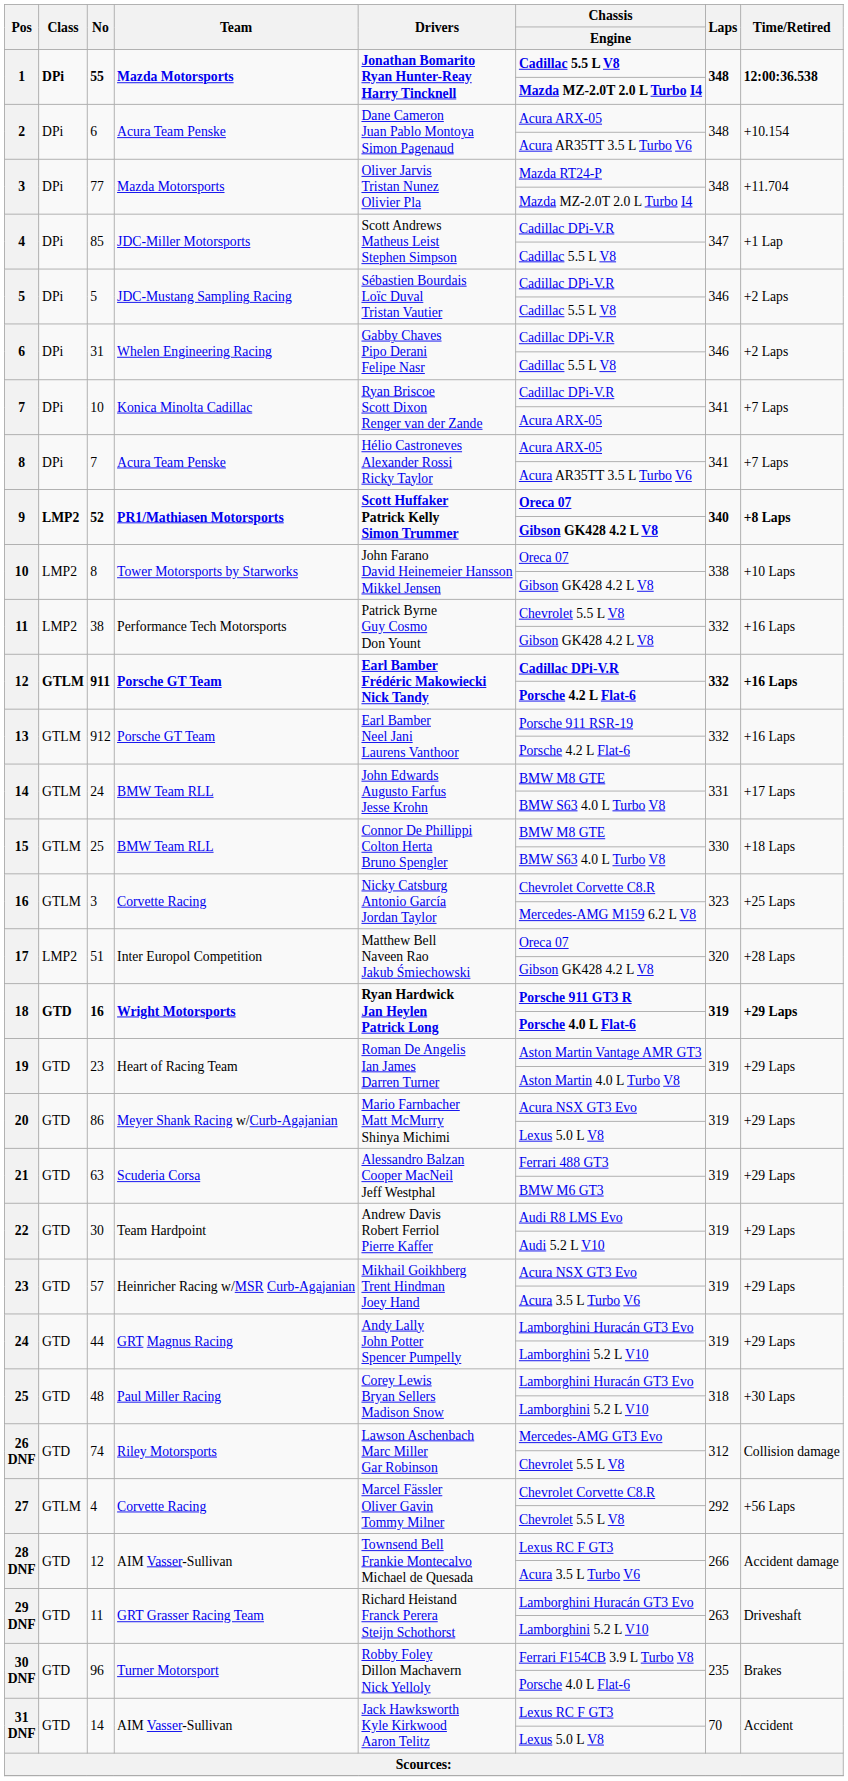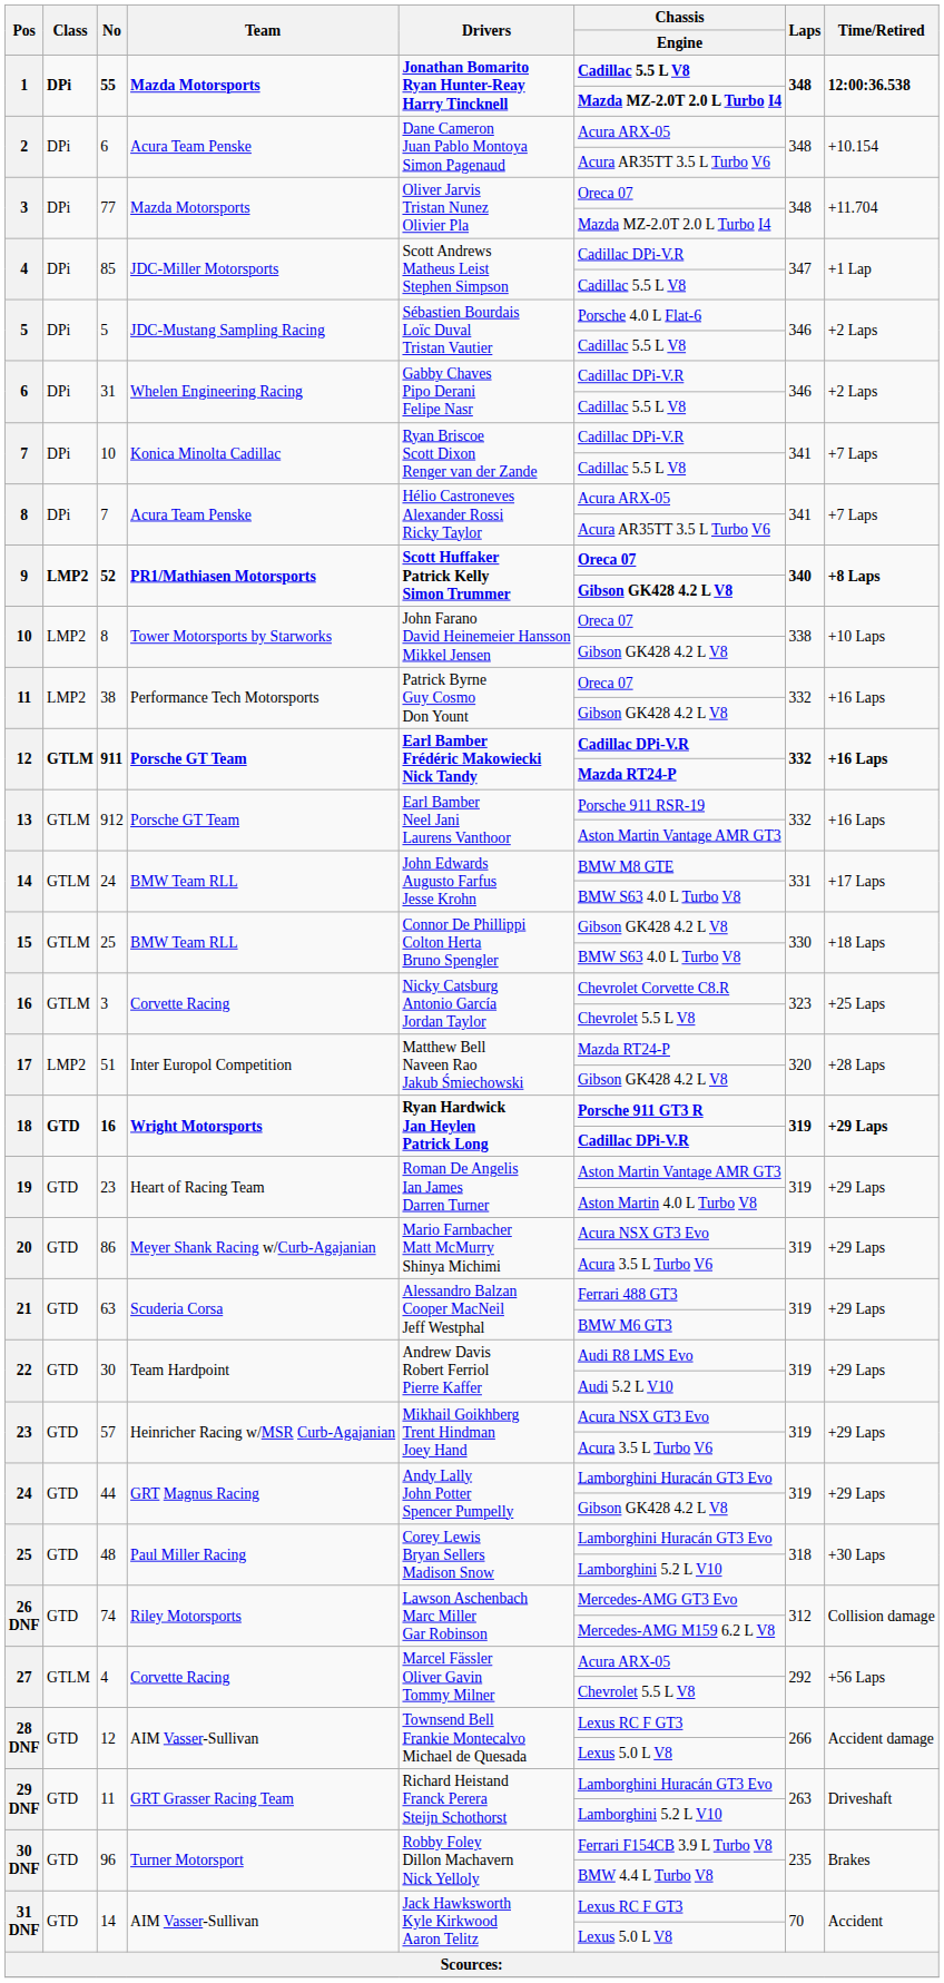row 7 | Chassis / Engine: Mazda RT24-P -> Oreca 07
row 11 | Chassis / Engine: Cadillac DPi-V.R -> Porsche 4.0 L Flat-6
row 16 | Chassis / Engine: Acura ARX-05 -> Cadillac 5.5 L V8
row 23 | Chassis / Engine: Chevrolet 5.5 L V8 -> Oreca 07
row 26 | Chassis / Engine: Porsche 4.2 L Flat-6 -> Mazda RT24-P
row 28 | Chassis / Engine: Porsche 4.2 L Flat-6 -> Aston Martin Vantage AMR GT3
row 31 | Chassis / Engine: BMW M8 GTE -> Gibson GK428 4.2 L V8
row 34 | Chassis / Engine: Mercedes-AMG M159 6.2 L V8 -> Chevrolet 5.5 L V8
row 35 | Chassis / Engine: Oreca 07 -> Mazda RT24-P
row 38 | Chassis / Engine: Porsche 4.0 L Flat-6 -> Cadillac DPi-V.R
row 42 | Chassis / Engine: Lexus 5.0 L V8 -> Acura 3.5 L Turbo V6
row 50 | Chassis / Engine: Lamborghini 5.2 L V10 -> Gibson GK428 4.2 L V8
row 54 | Chassis / Engine: Chevrolet 5.5 L V8 -> Mercedes-AMG M159 6.2 L V8
row 55 | Chassis / Engine: Chevrolet Corvette C8.R -> Acura ARX-05
row 58 | Chassis / Engine: Acura 3.5 L Turbo V6 -> Lexus 5.0 L V8
row 62 | Chassis / Engine: Porsche 4.0 L Flat-6 -> BMW 4.4 L Turbo V8
